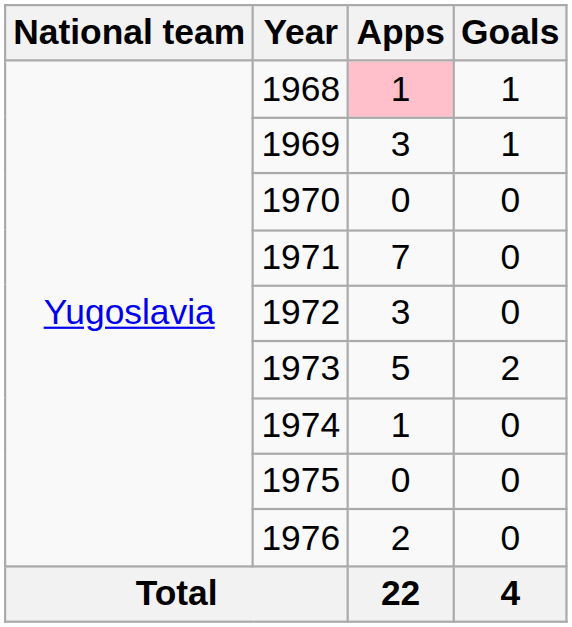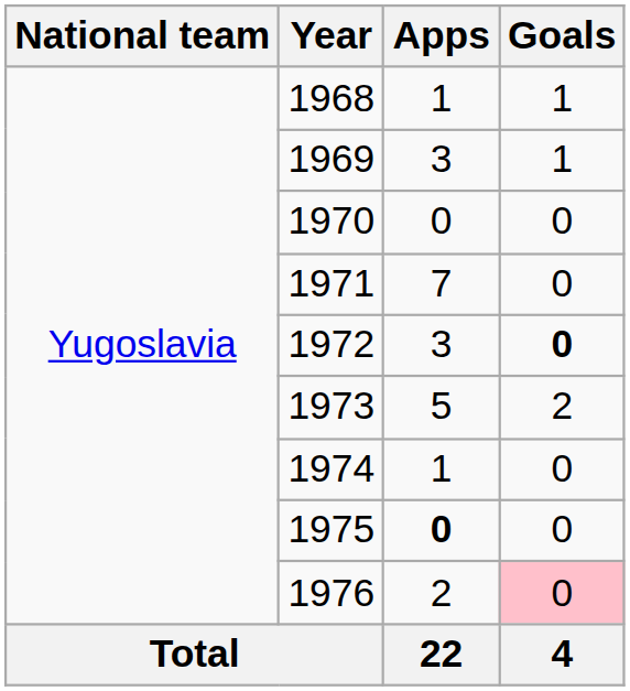1968 | Apps: pink background -> no background
1972 | Goals: normal -> bold
1975 | Apps: normal -> bold
1976 | Goals: no background -> pink background
